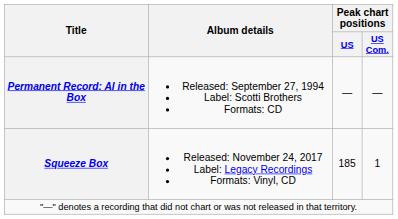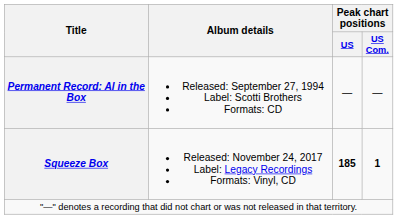Squeeze Box | Peak chart positions / US: normal -> bold
Squeeze Box | Peak chart positions / US Com.: normal -> bold
